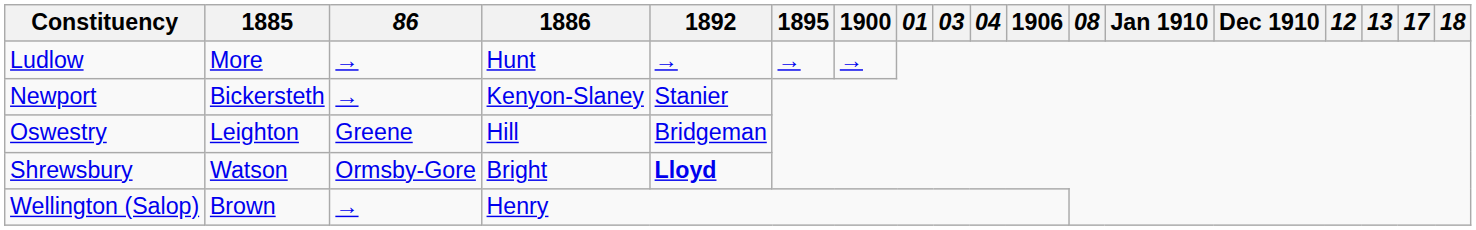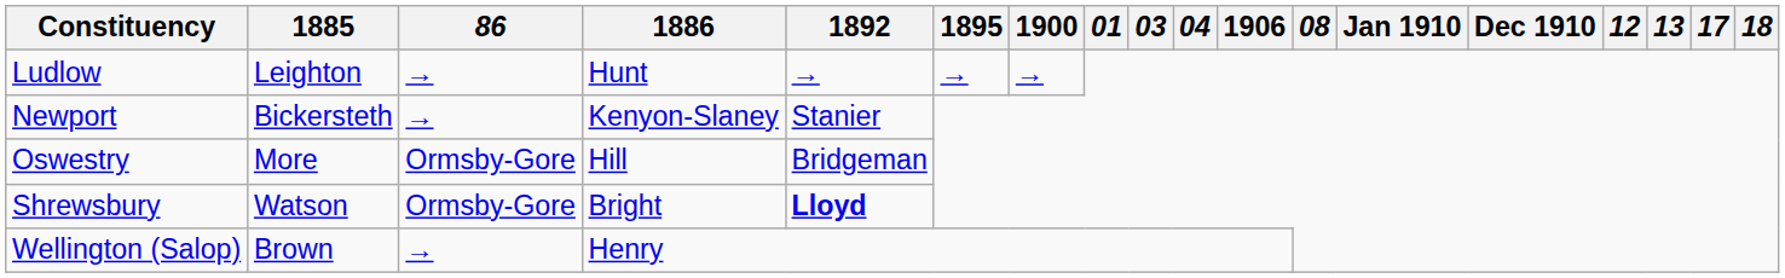Ludlow | 1885: More -> Leighton
Oswestry | 1885: Leighton -> More
Oswestry | 86: Greene -> Ormsby-Gore
